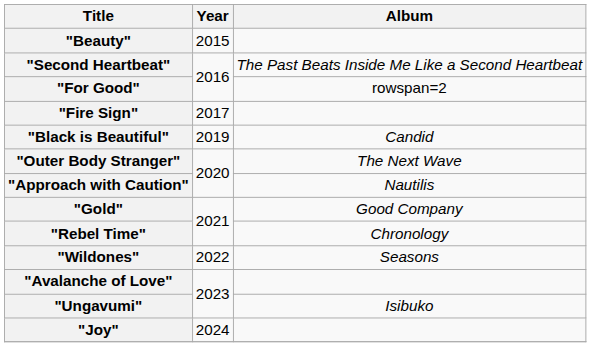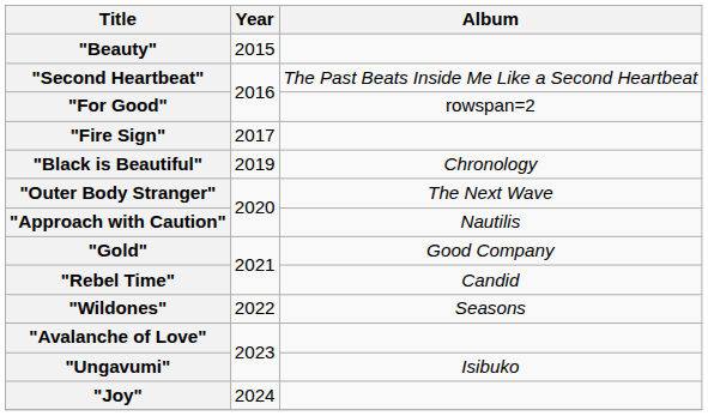"Black is Beautiful" | Album: Candid -> Chronology
"Rebel Time" | Album: Chronology -> Candid
